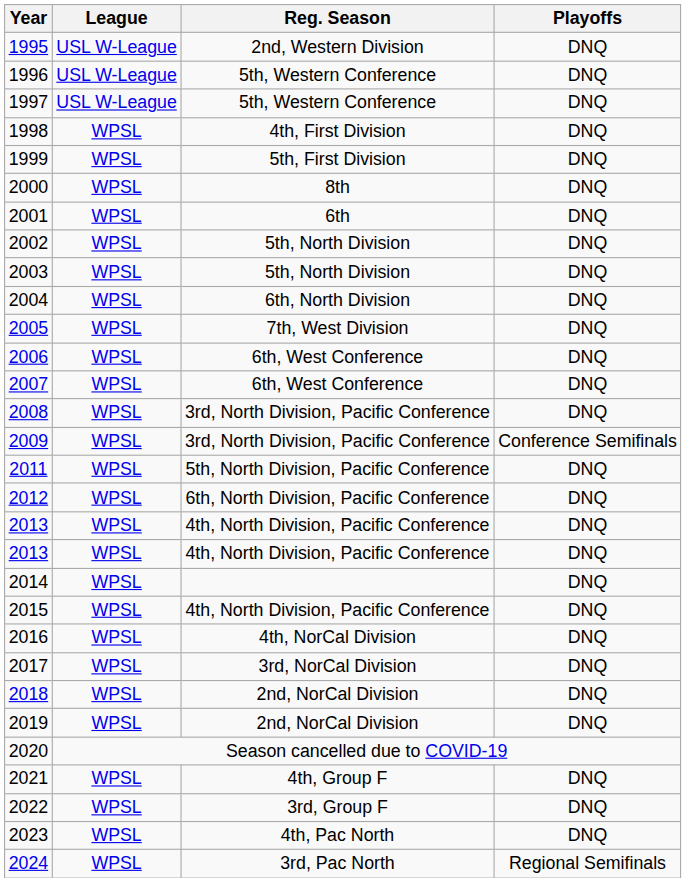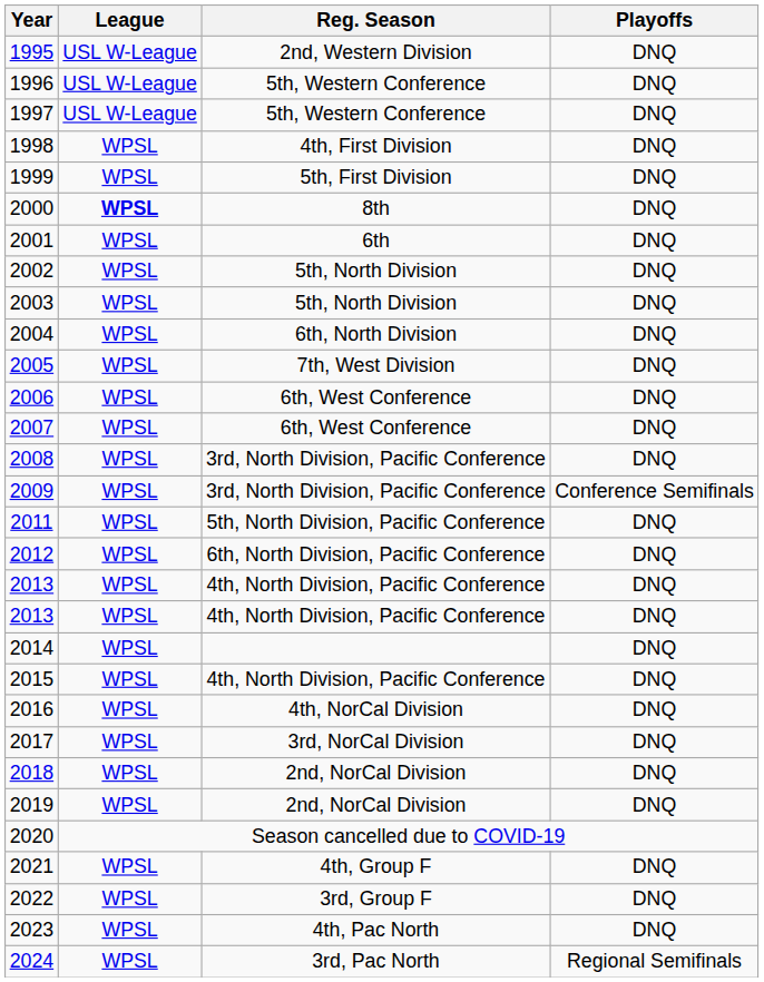2000 | League: normal -> bold
